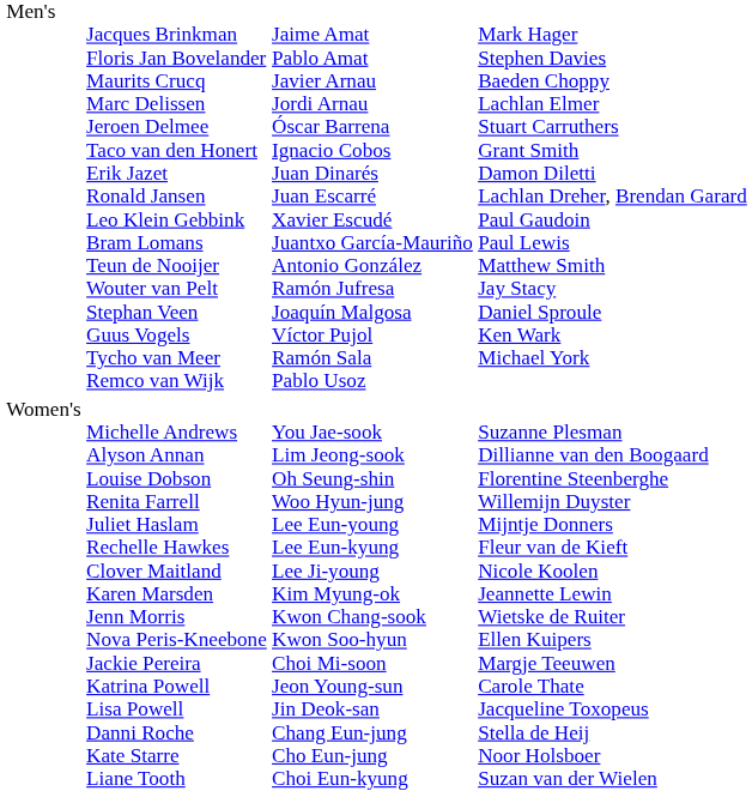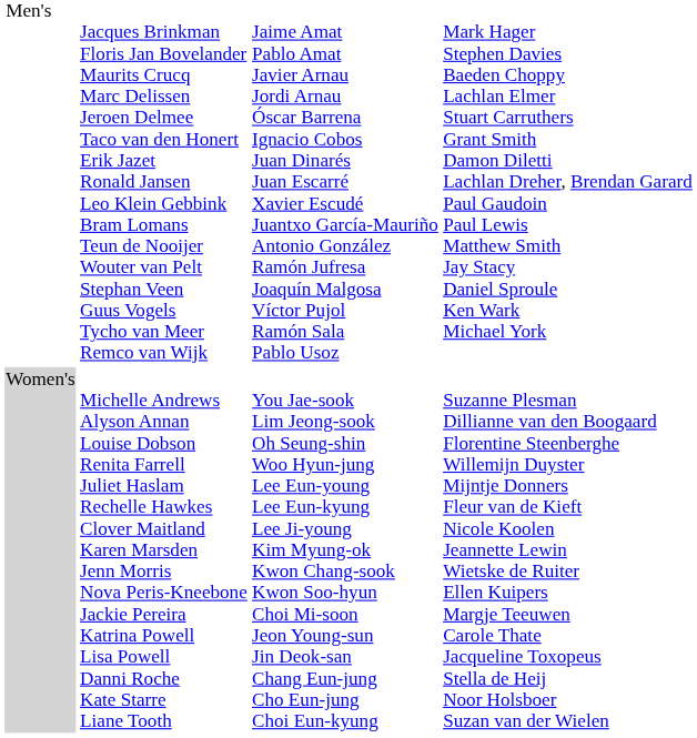Women's | column 1: no background -> lightgrey background
